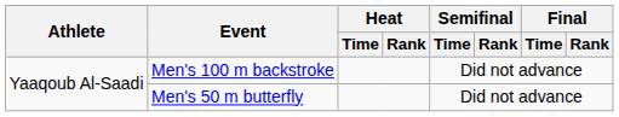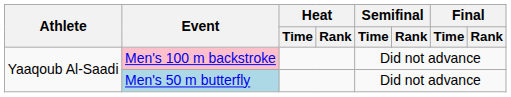Men's 100 m backstroke | Event: no background -> pink background
Men's 50 m butterfly | Event: no background -> lightblue background
